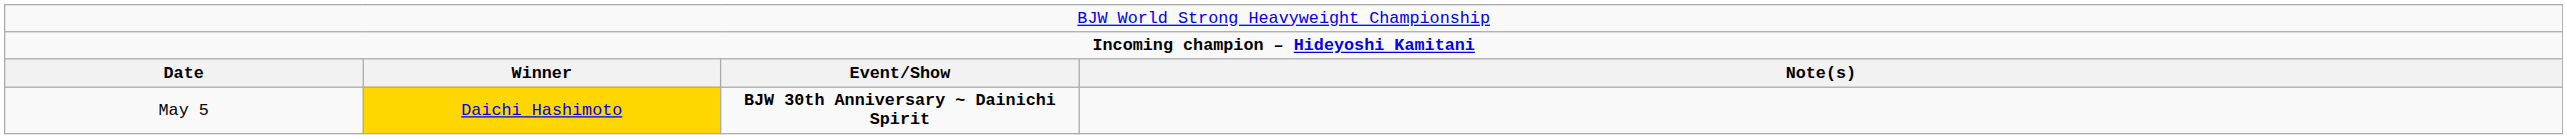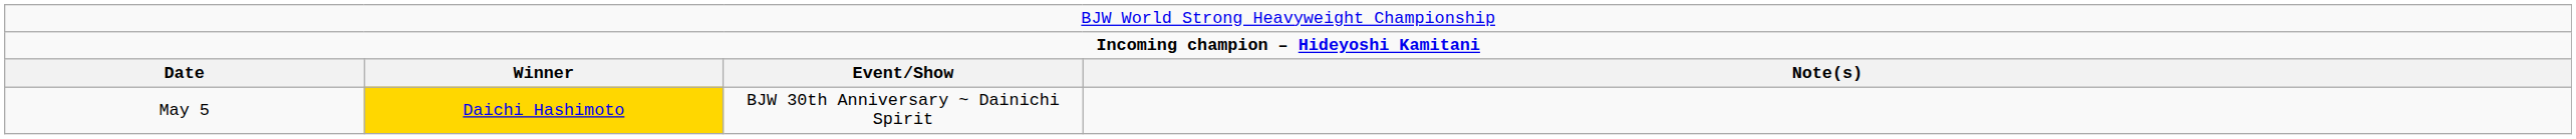May 5 | column 3: bold -> normal
